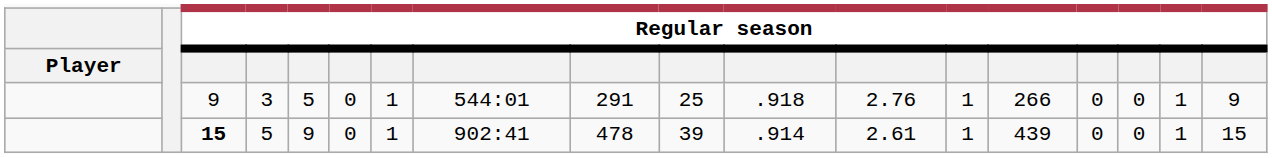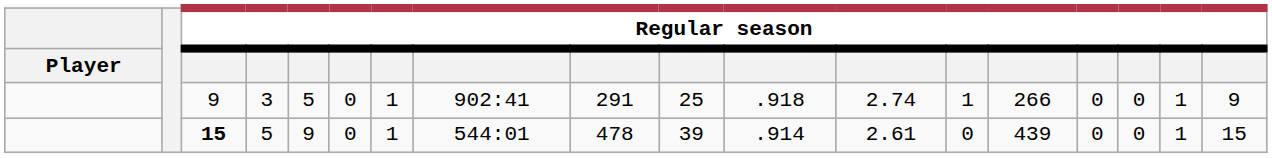row 3 | column 8: 544:01 -> 902:41
row 3 | column 12: 2.76 -> 2.74
row 4 | column 8: 902:41 -> 544:01
row 4 | column 13: 1 -> 0
